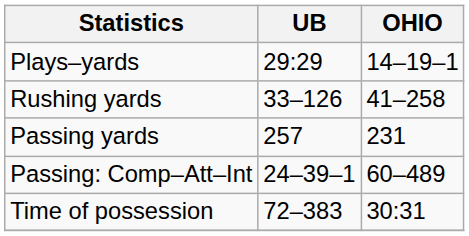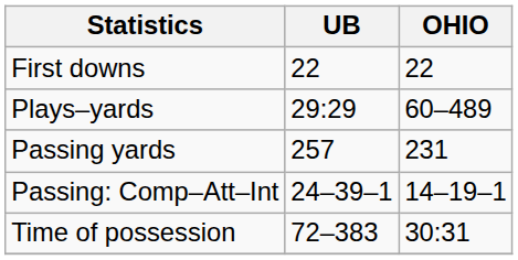+ row: First downs | 22 | 22
Plays–yards | OHIO: 14–19–1 -> 60–489
- row: Rushing yards | 33–126 | 41–258
Passing: Comp–Att–Int | OHIO: 60–489 -> 14–19–1
